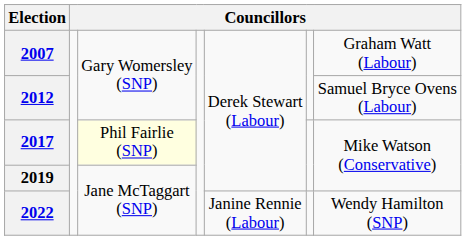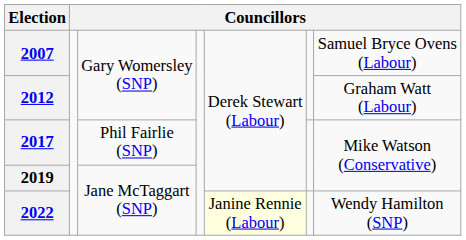2007 | column 7: Graham Watt (Labour) -> Samuel Bryce Ovens (Labour)
2012 | column 7: Samuel Bryce Ovens (Labour) -> Graham Watt (Labour)
2017 | column 3: lightyellow background -> no background
2022 | column 5: no background -> lightyellow background
